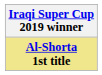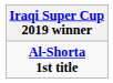row 2 | column 1: khaki background -> no background
